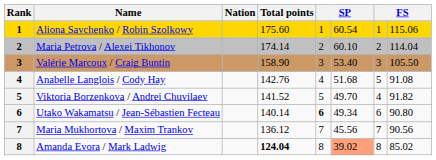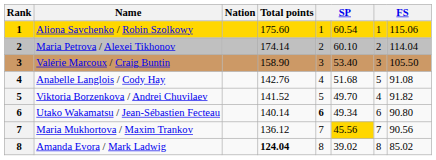Maria Mukhortova / Maxim Trankov | column 6: no background -> gold background
Amanda Evora / Mark Ladwig | column 6: lightsalmon background -> no background
